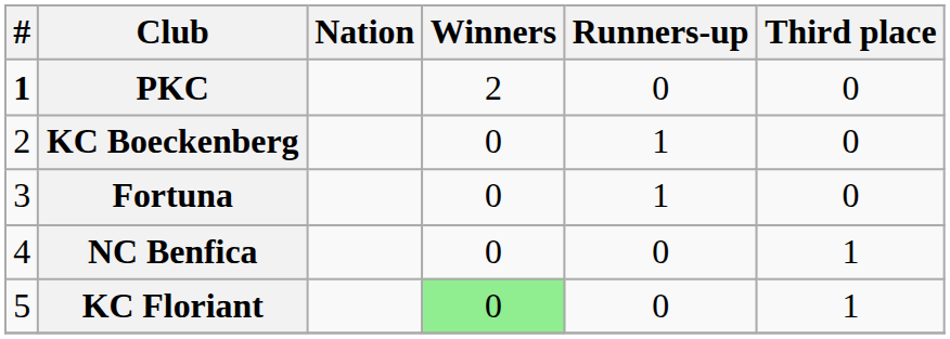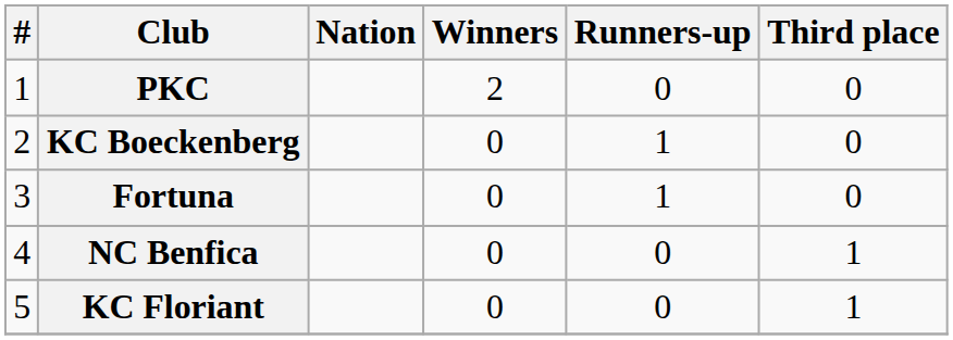PKC | #: bold -> normal
KC Floriant | Winners: lightgreen background -> no background
